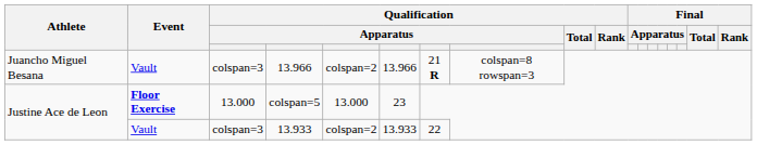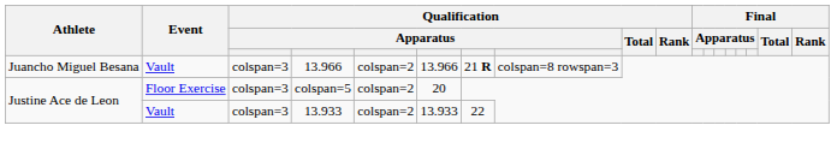colspan=5 | Event: bold -> normal
colspan=5 | column 3: 13.000 -> colspan=3
colspan=5 | column 5: 13.000 -> colspan=2
colspan=5 | column 6: 23 -> 20
